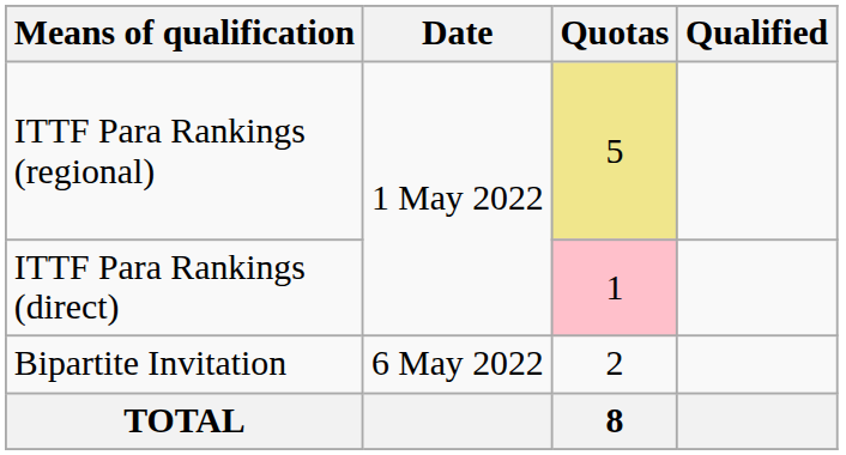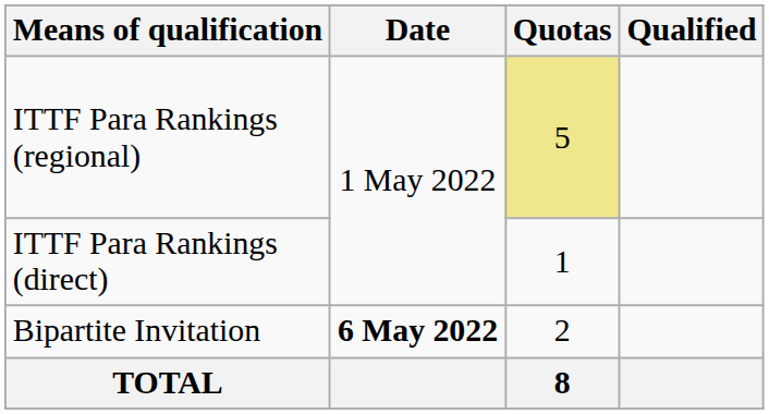ITTF Para Rankings (direct) | Quotas: pink background -> no background
Bipartite Invitation | Date: normal -> bold
